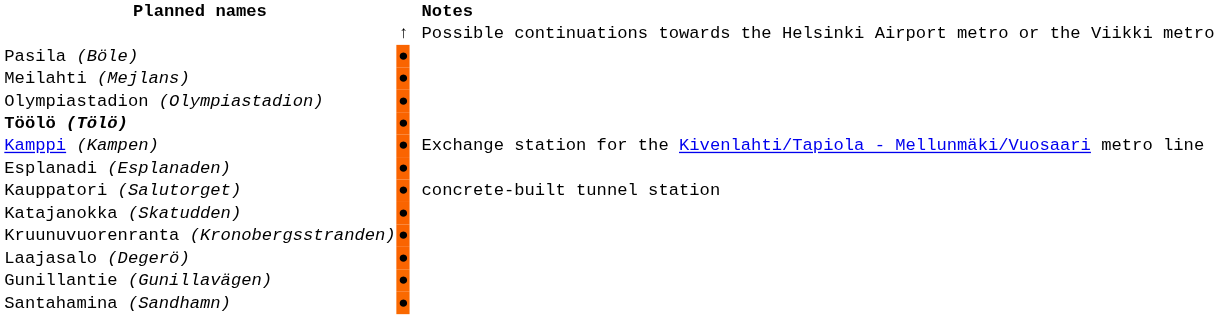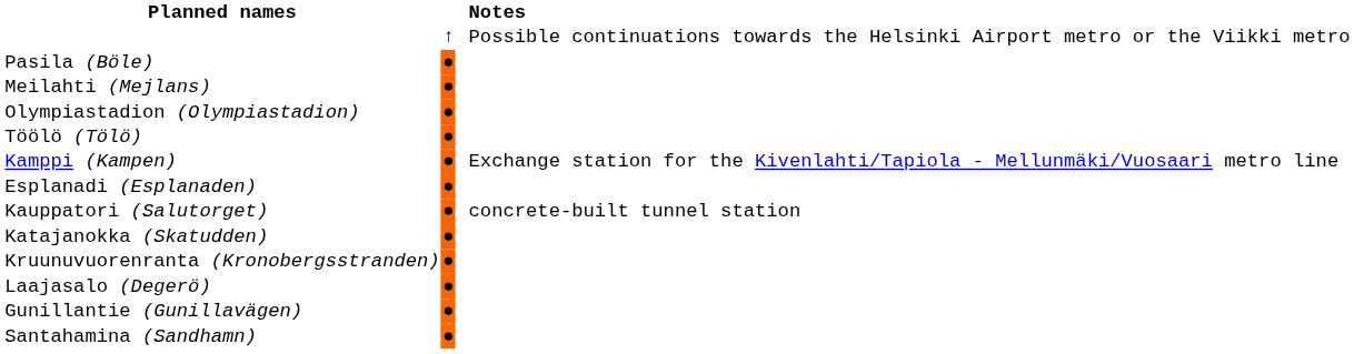Töölö (Tölö) | Planned names: bold -> normal
